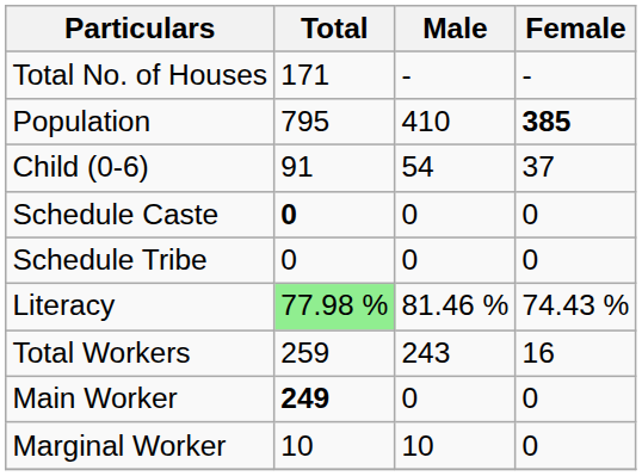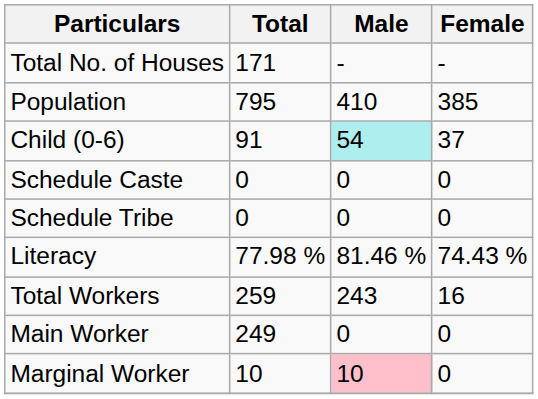Population | Female: bold -> normal
Child (0-6) | Male: no background -> paleturquoise background
Schedule Caste | Total: bold -> normal
Literacy | Total: lightgreen background -> no background
Main Worker | Total: bold -> normal
Marginal Worker | Male: no background -> pink background
